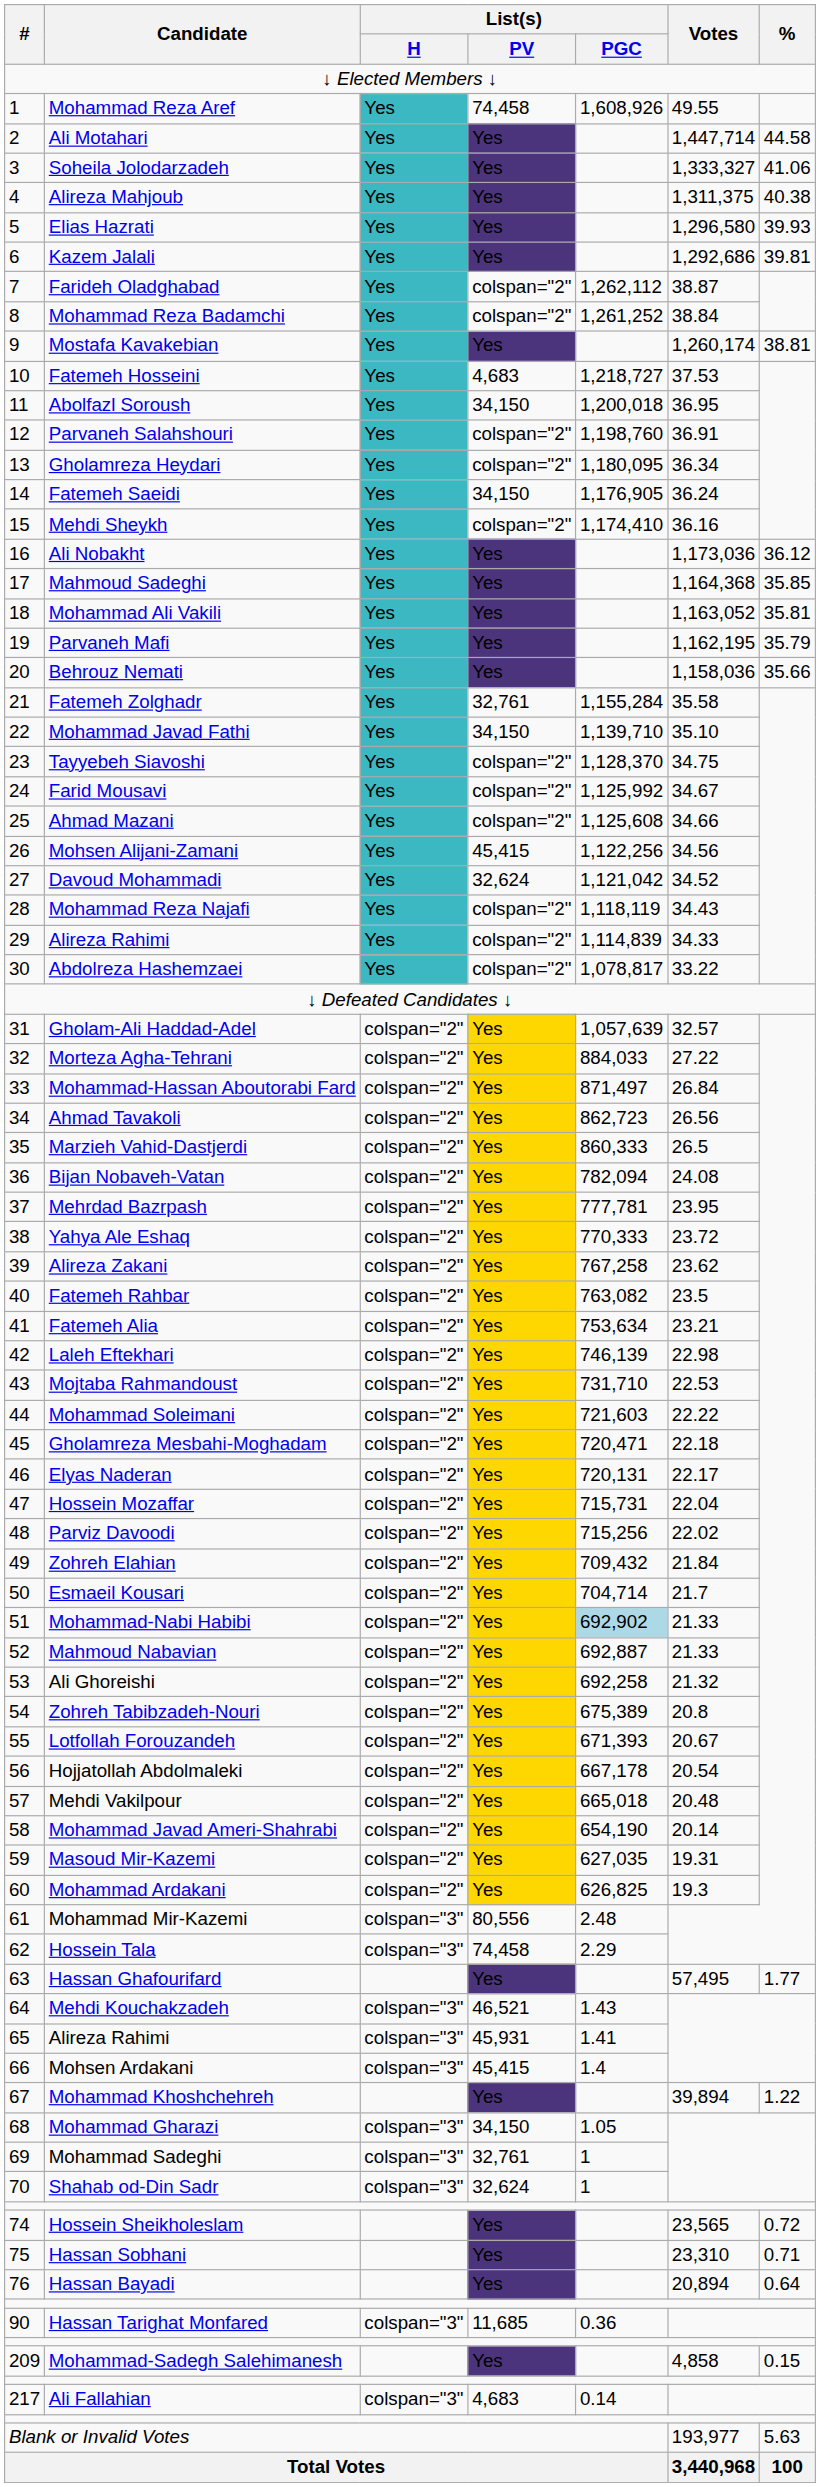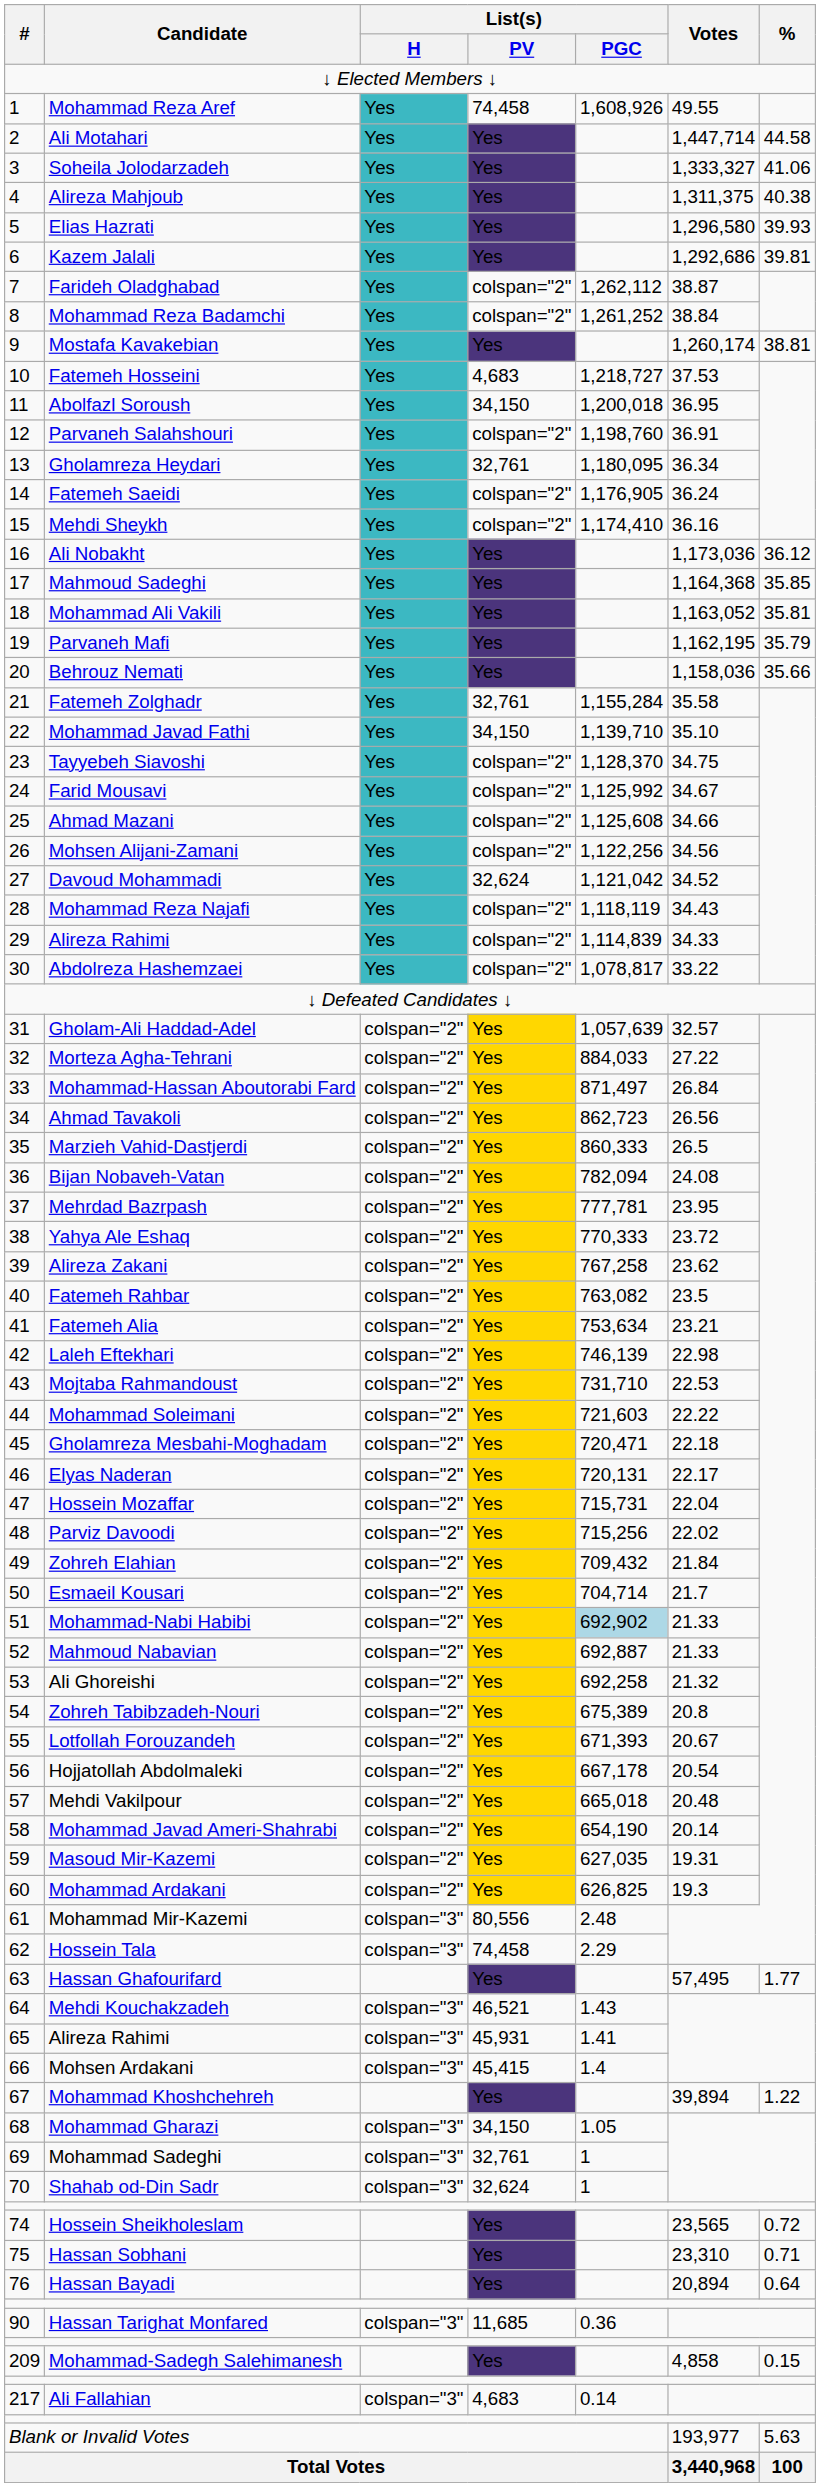Gholamreza Heydari | List(s) / PV: colspan="2" -> 32,761
Fatemeh Saeidi | List(s) / PV: 34,150 -> colspan="2"
Mohsen Alijani-Zamani | List(s) / PV: 45,415 -> colspan="2"
